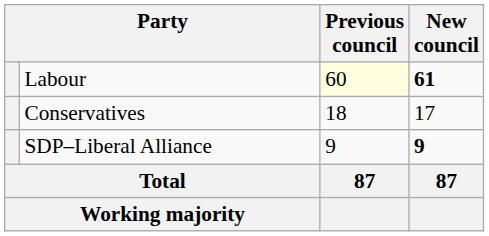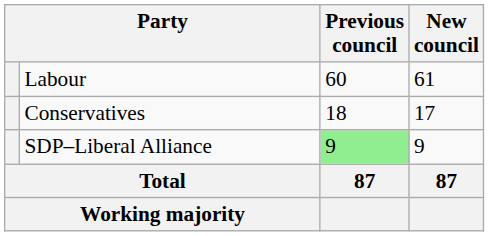Labour | Previous council: lightyellow background -> no background
Labour | New council: bold -> normal
SDP–Liberal Alliance | Previous council: no background -> lightgreen background
SDP–Liberal Alliance | New council: bold -> normal
